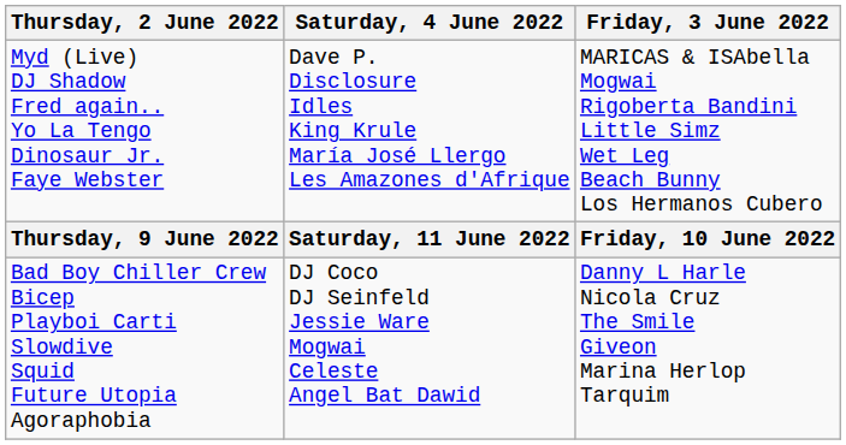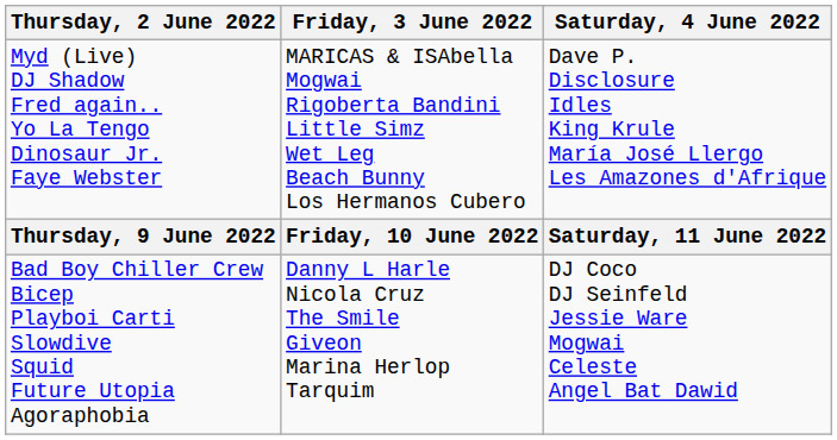columns swapped: Friday, 3 June 2022 <-> Saturday, 4 June 2022
